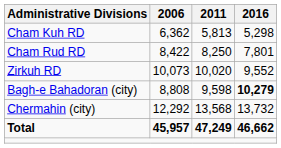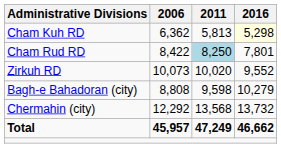Cham Kuh RD | 2016: no background -> lightyellow background
Cham Rud RD | 2011: no background -> lightblue background
Bagh-e Bahadoran (city) | 2016: bold -> normal
